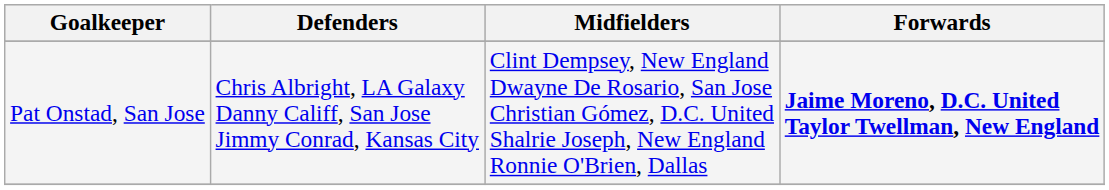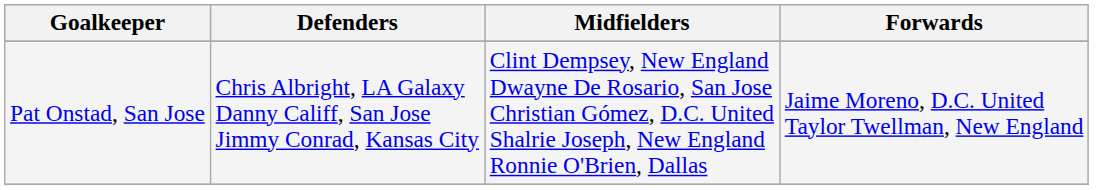Pat Onstad, San Jose | Forwards: bold -> normal
